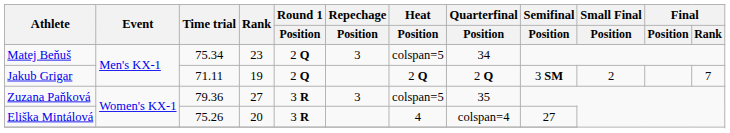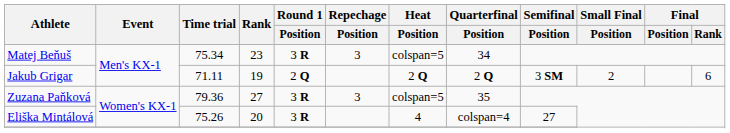Matej Beňuš | Round 1 / Position: 2 Q -> 3 R
Jakub Grigar | Final / Rank: 7 -> 6
